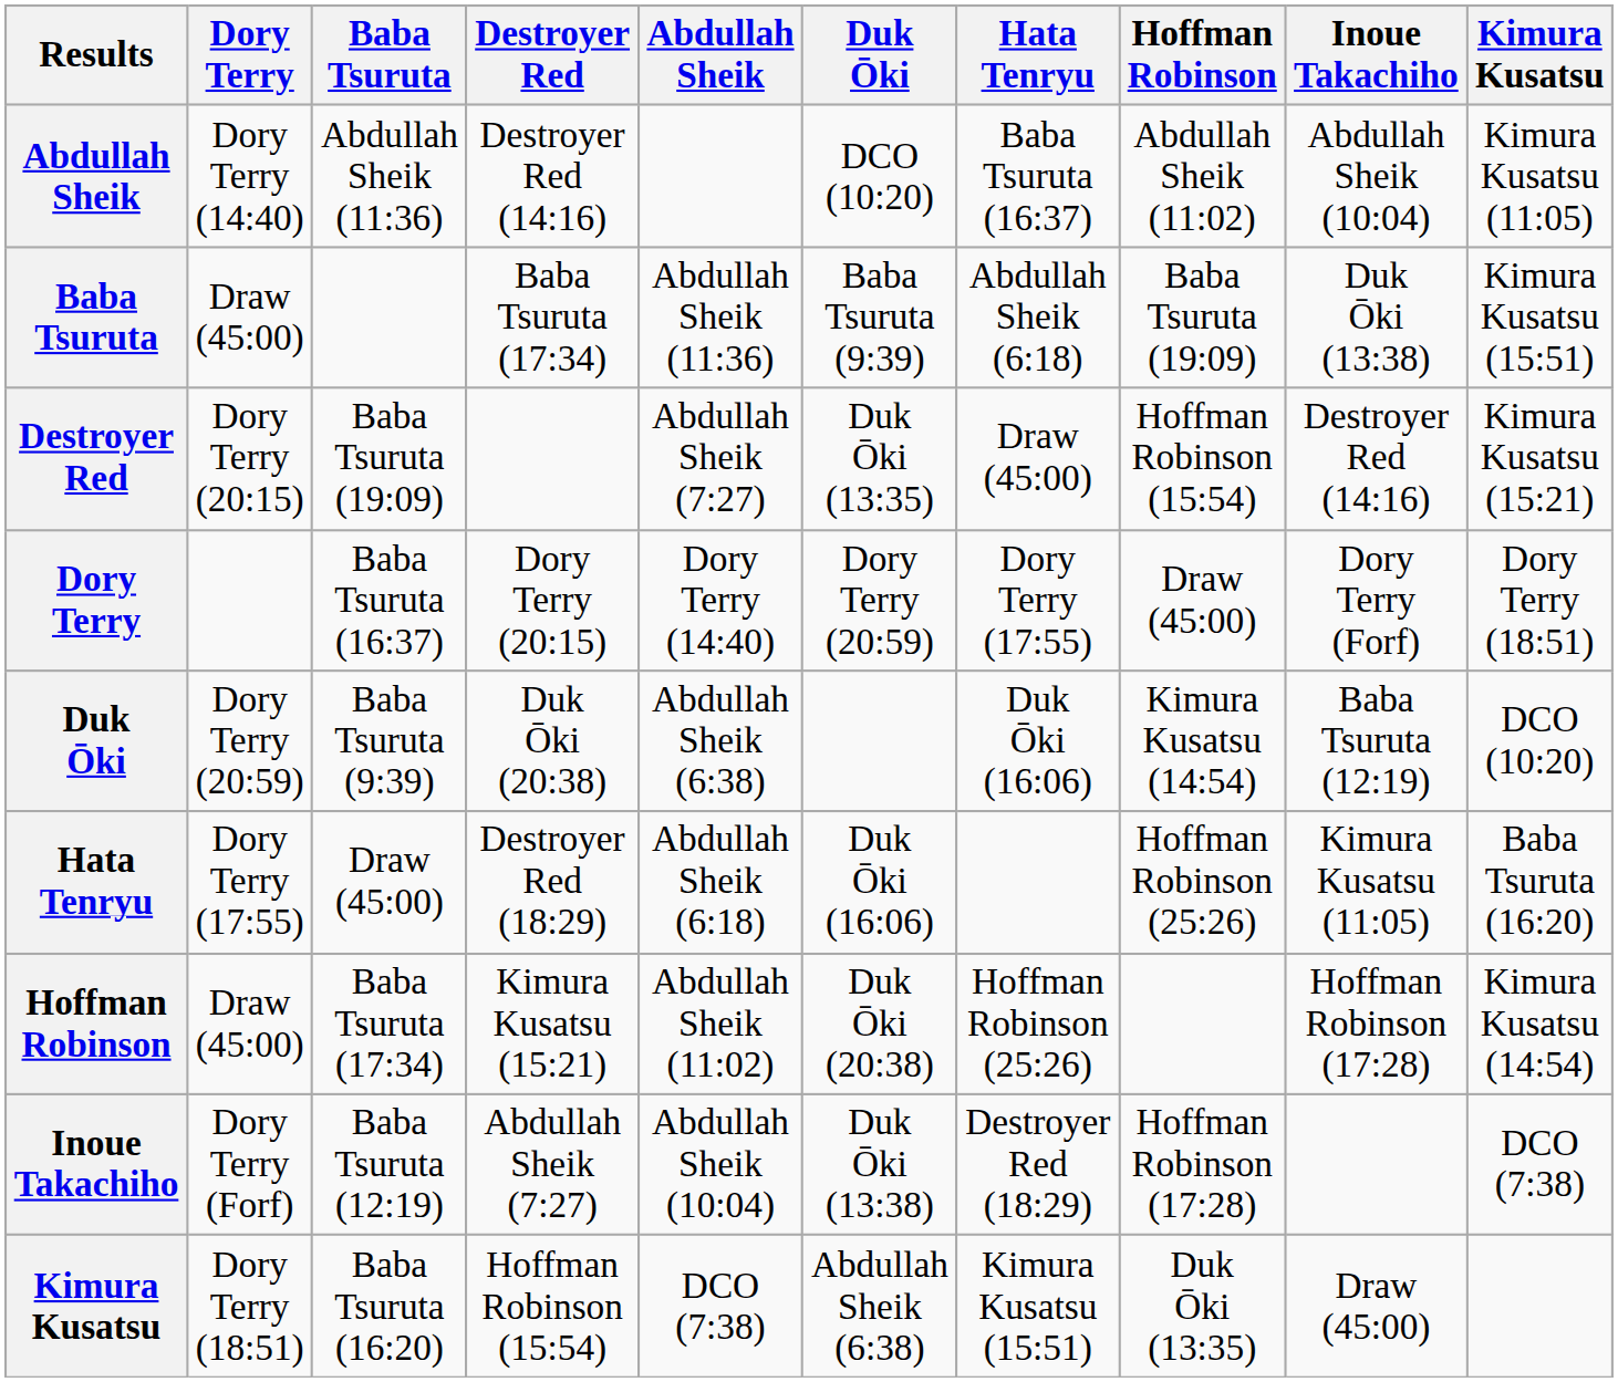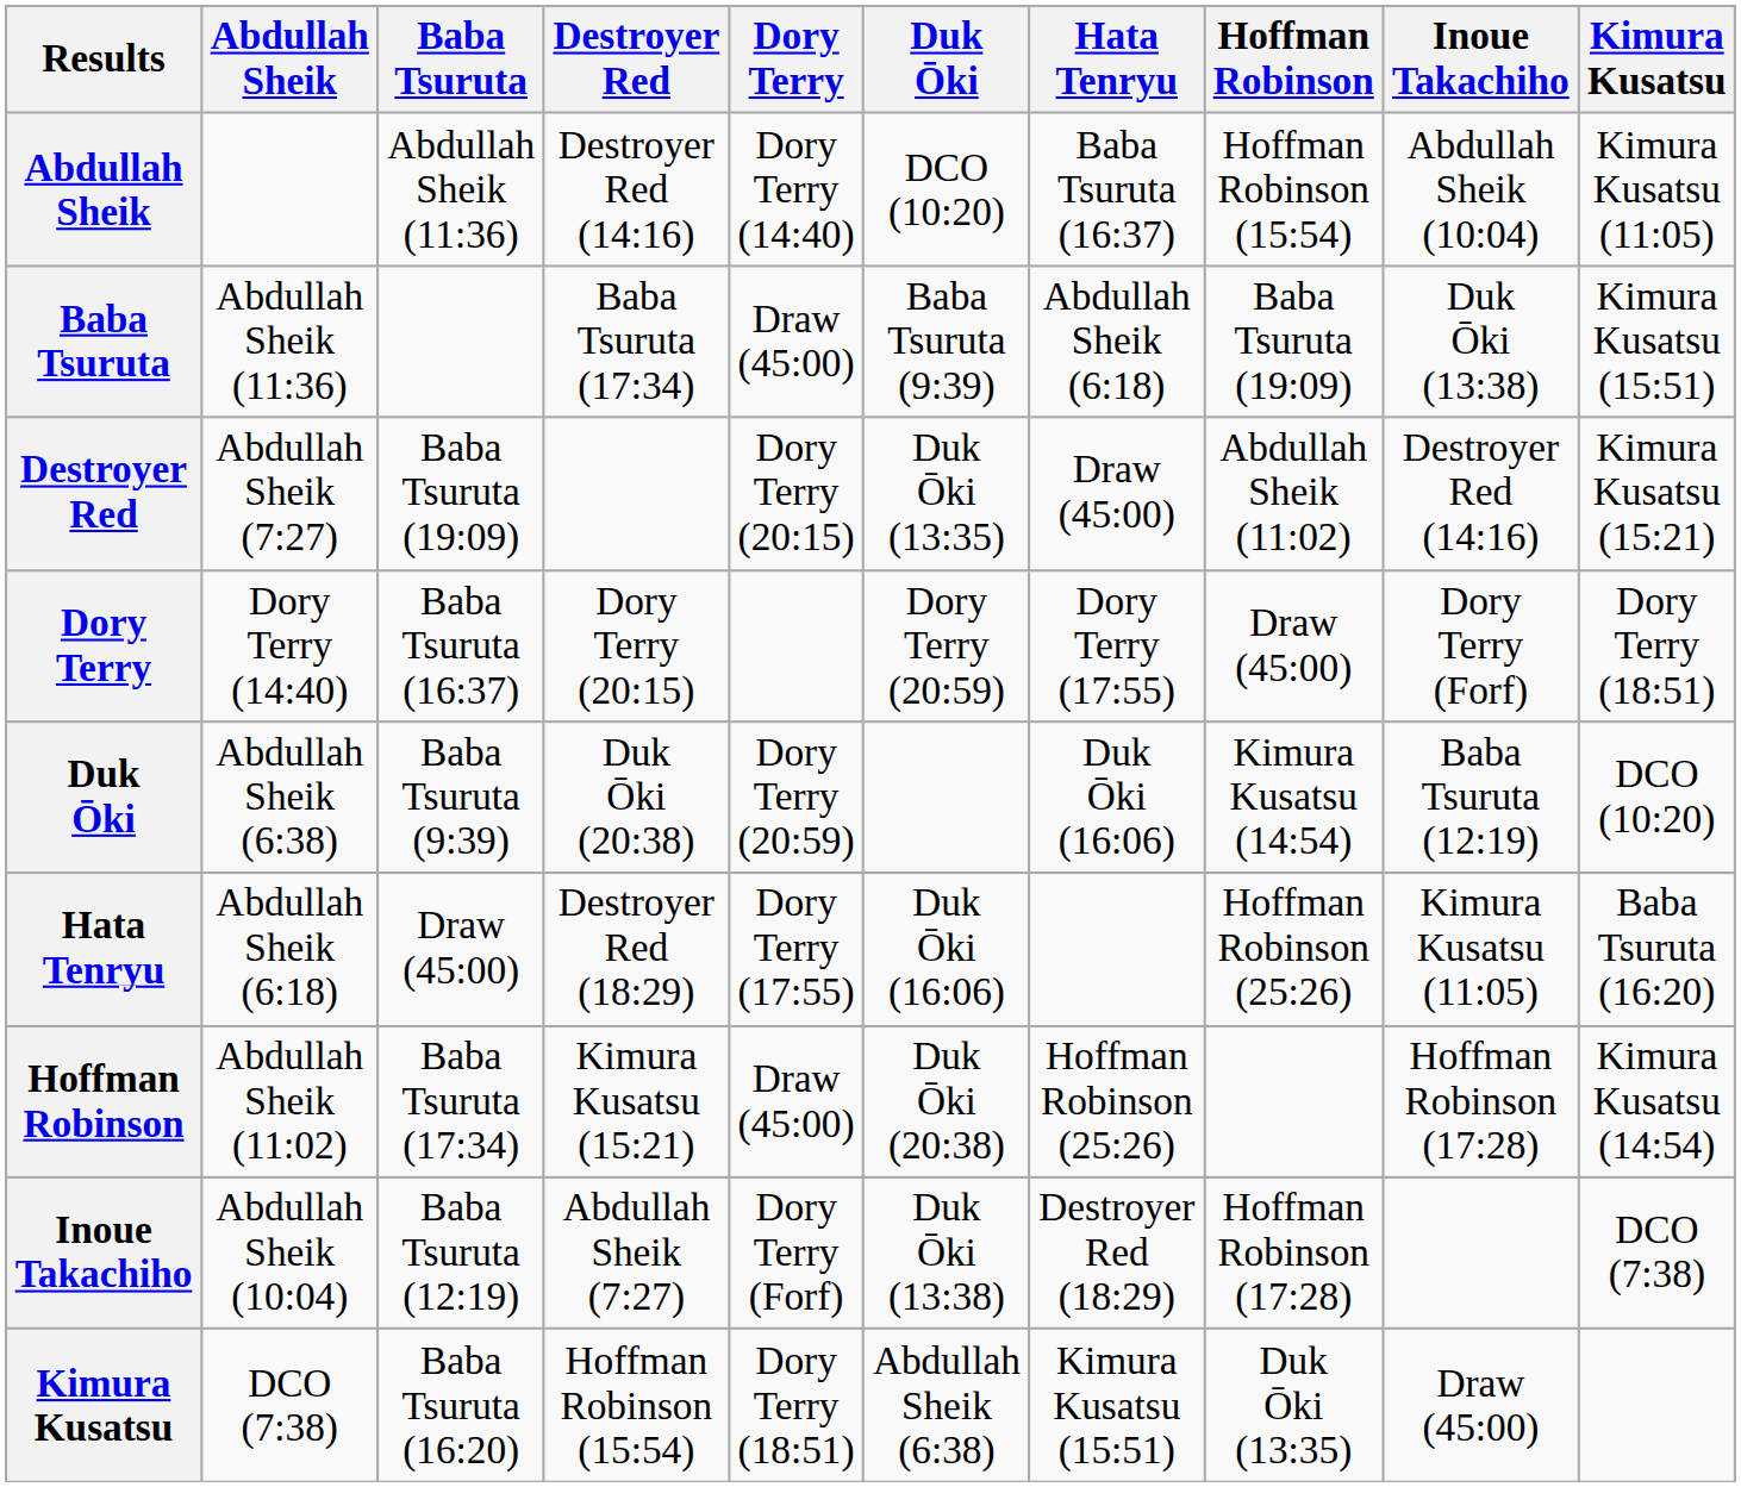columns swapped: Abdullah Sheik <-> Dory Terry
row 2 | Hoffman Robinson: Abdullah Sheik (11:02) -> Hoffman Robinson (15:54)
row 4 | Hoffman Robinson: Hoffman Robinson (15:54) -> Abdullah Sheik (11:02)
